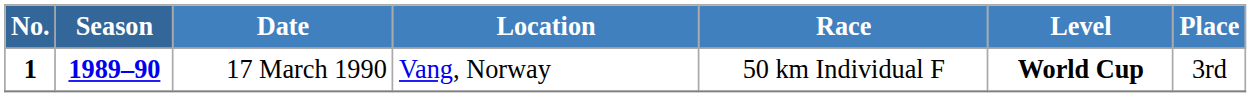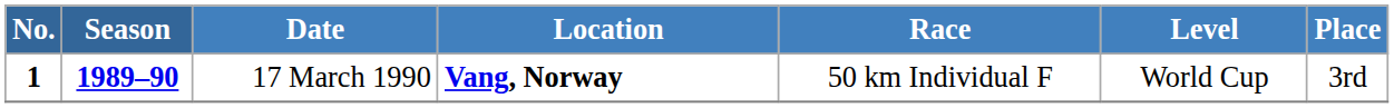17 March 1990 | Location: normal -> bold
17 March 1990 | Level: bold -> normal
